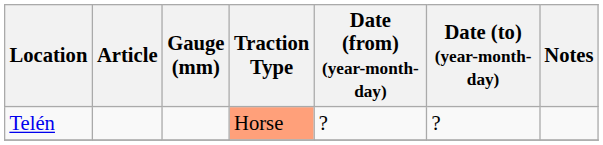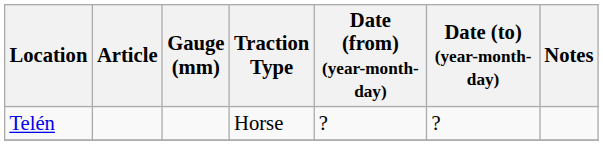Telén | Traction Type: lightsalmon background -> no background
